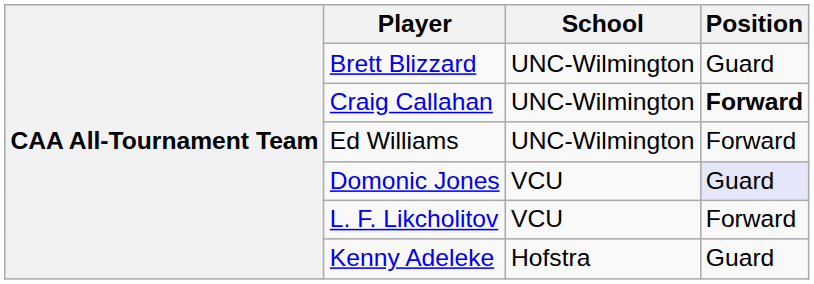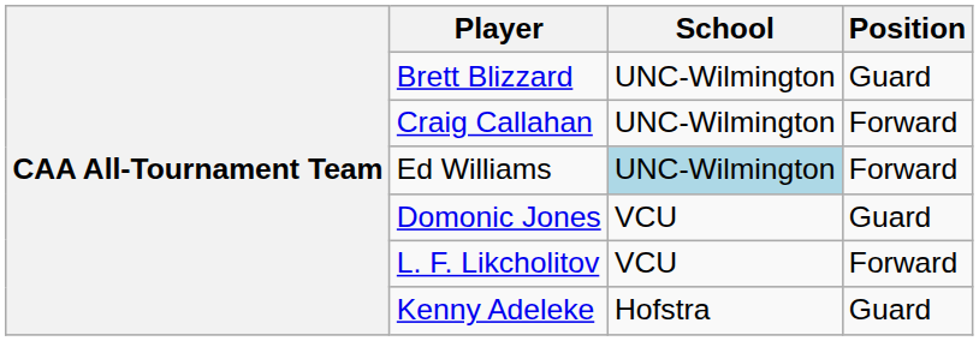row 3 | Position: bold -> normal
row 4 | School: no background -> lightblue background
row 5 | Position: lavender background -> no background
